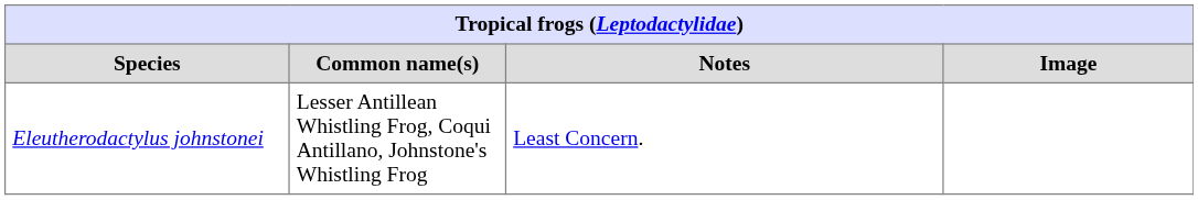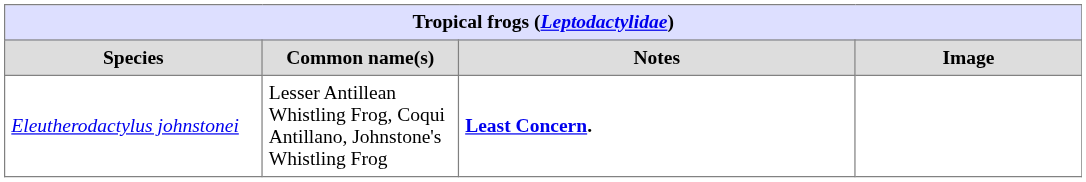Eleutherodactylus johnstonei | Notes: normal -> bold
